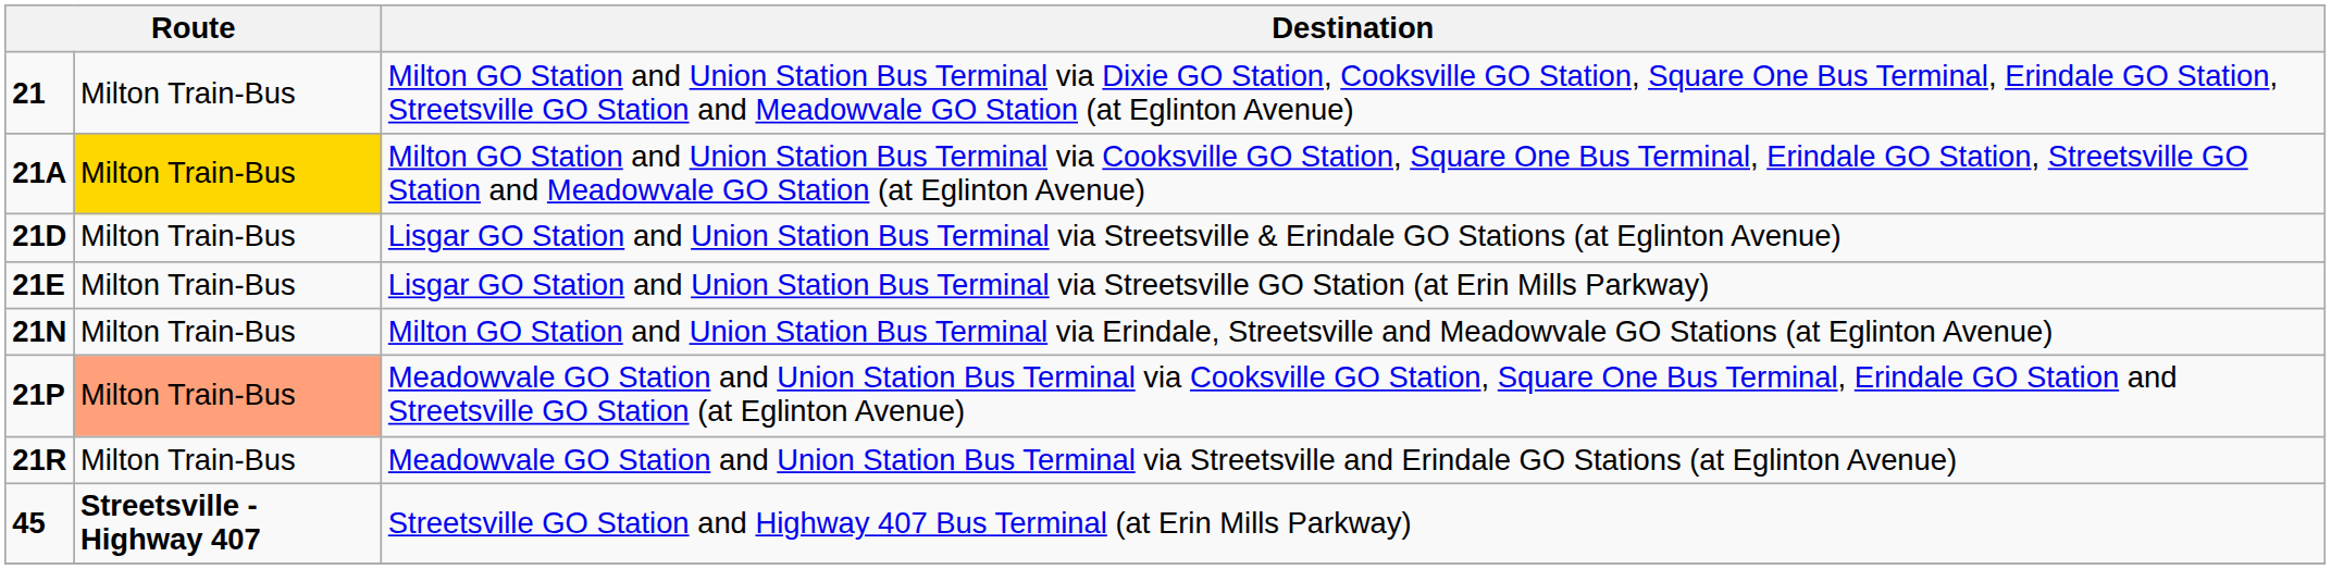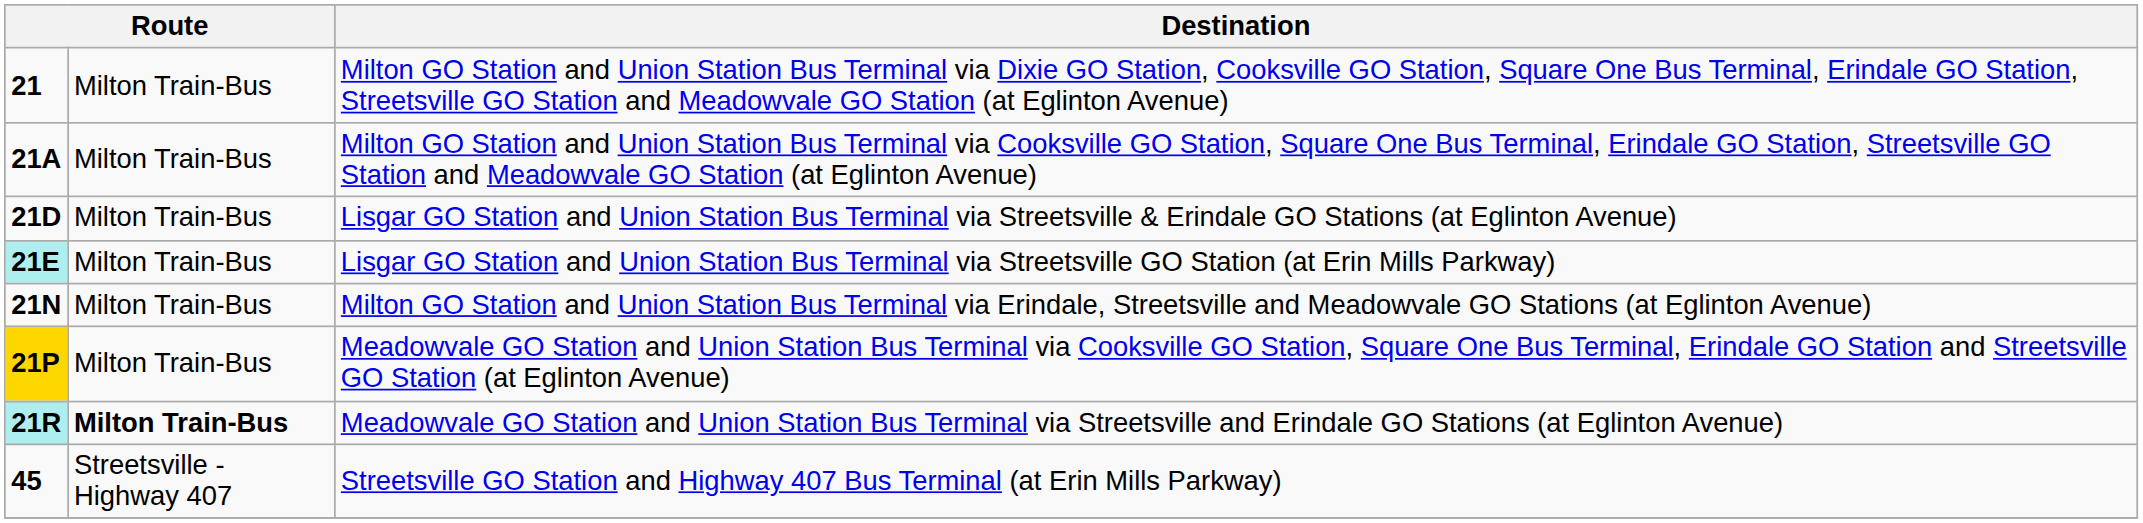row 3 | column 2: gold background -> no background
row 5 | column 1: no background -> paleturquoise background
row 7 | column 1: no background -> gold background
row 7 | column 2: lightsalmon background -> no background
row 8 | column 1: no background -> paleturquoise background
row 8 | column 2: normal -> bold
row 9 | column 2: bold -> normal
